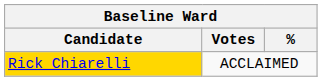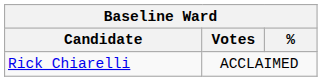Rick Chiarelli | Candidate: gold background -> no background
